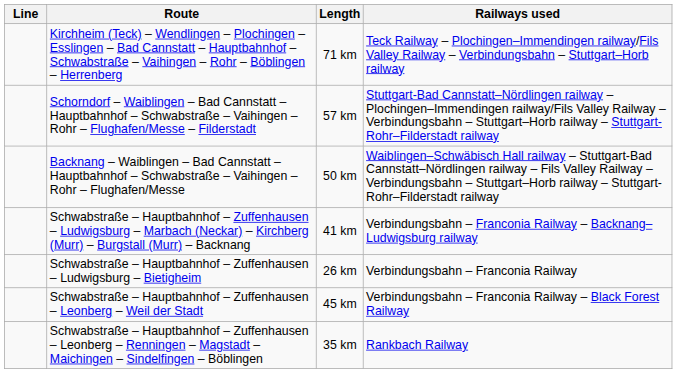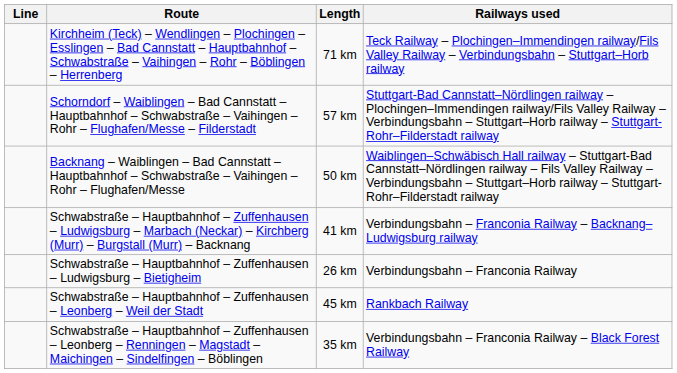row 7 | Railways used: Verbindungsbahn – Franconia Railway – Black Forest Railway -> Rankbach Railway
row 8 | Railways used: Rankbach Railway -> Verbindungsbahn – Franconia Railway – Black Forest Railway
